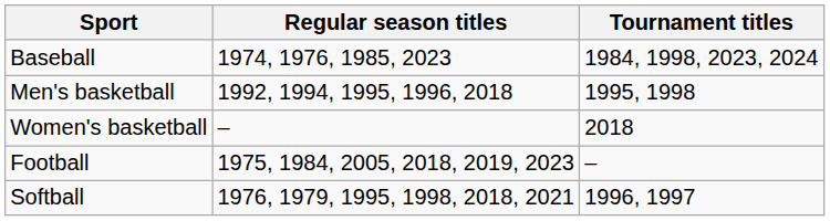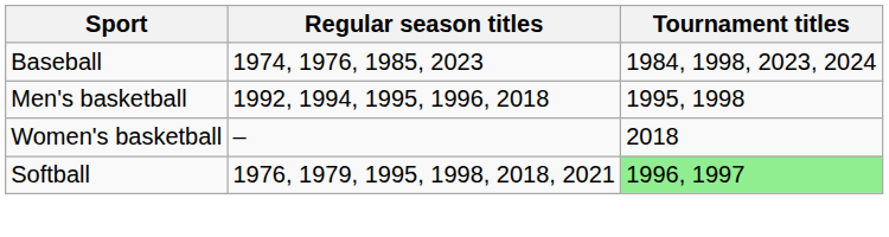- row: Football | 1975, 1984, 2005, 2018, 2019, 2023 | –
Softball | Tournament titles: no background -> lightgreen background
